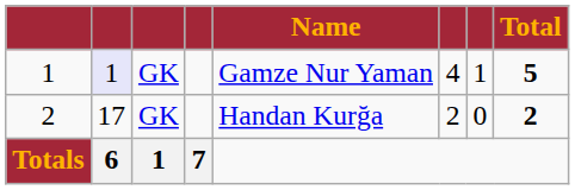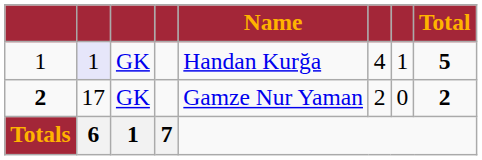row 2 | Name: Gamze Nur Yaman -> Handan Kurğa
row 3 | column 1: normal -> bold
row 3 | Name: Handan Kurğa -> Gamze Nur Yaman
